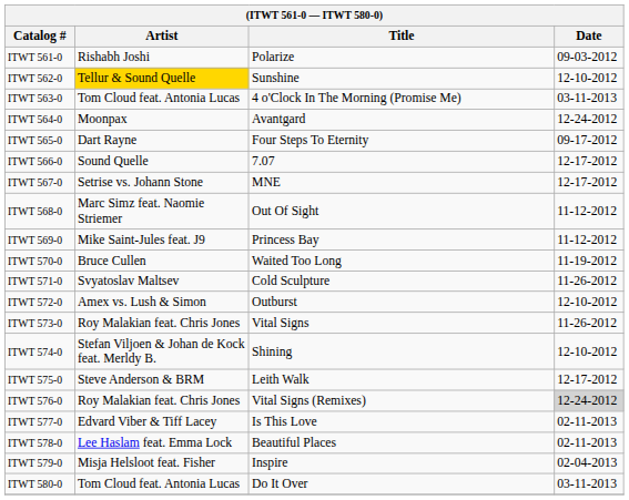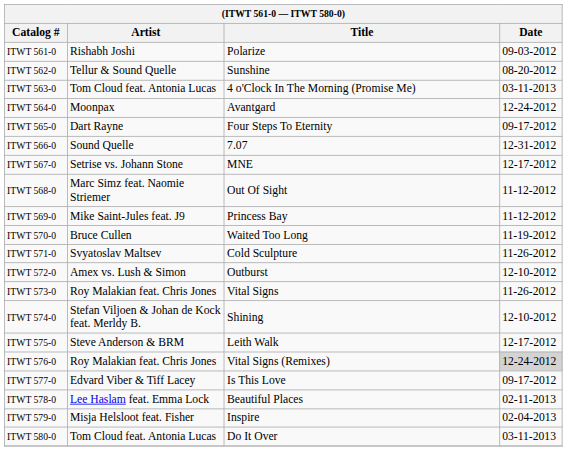ITWT 562-0 | Artist: gold background -> no background
ITWT 562-0 | Date: 12-10-2012 -> 08-20-2012
ITWT 566-0 | Date: 12-17-2012 -> 12-31-2012
ITWT 577-0 | Date: 02-11-2013 -> 09-17-2012
